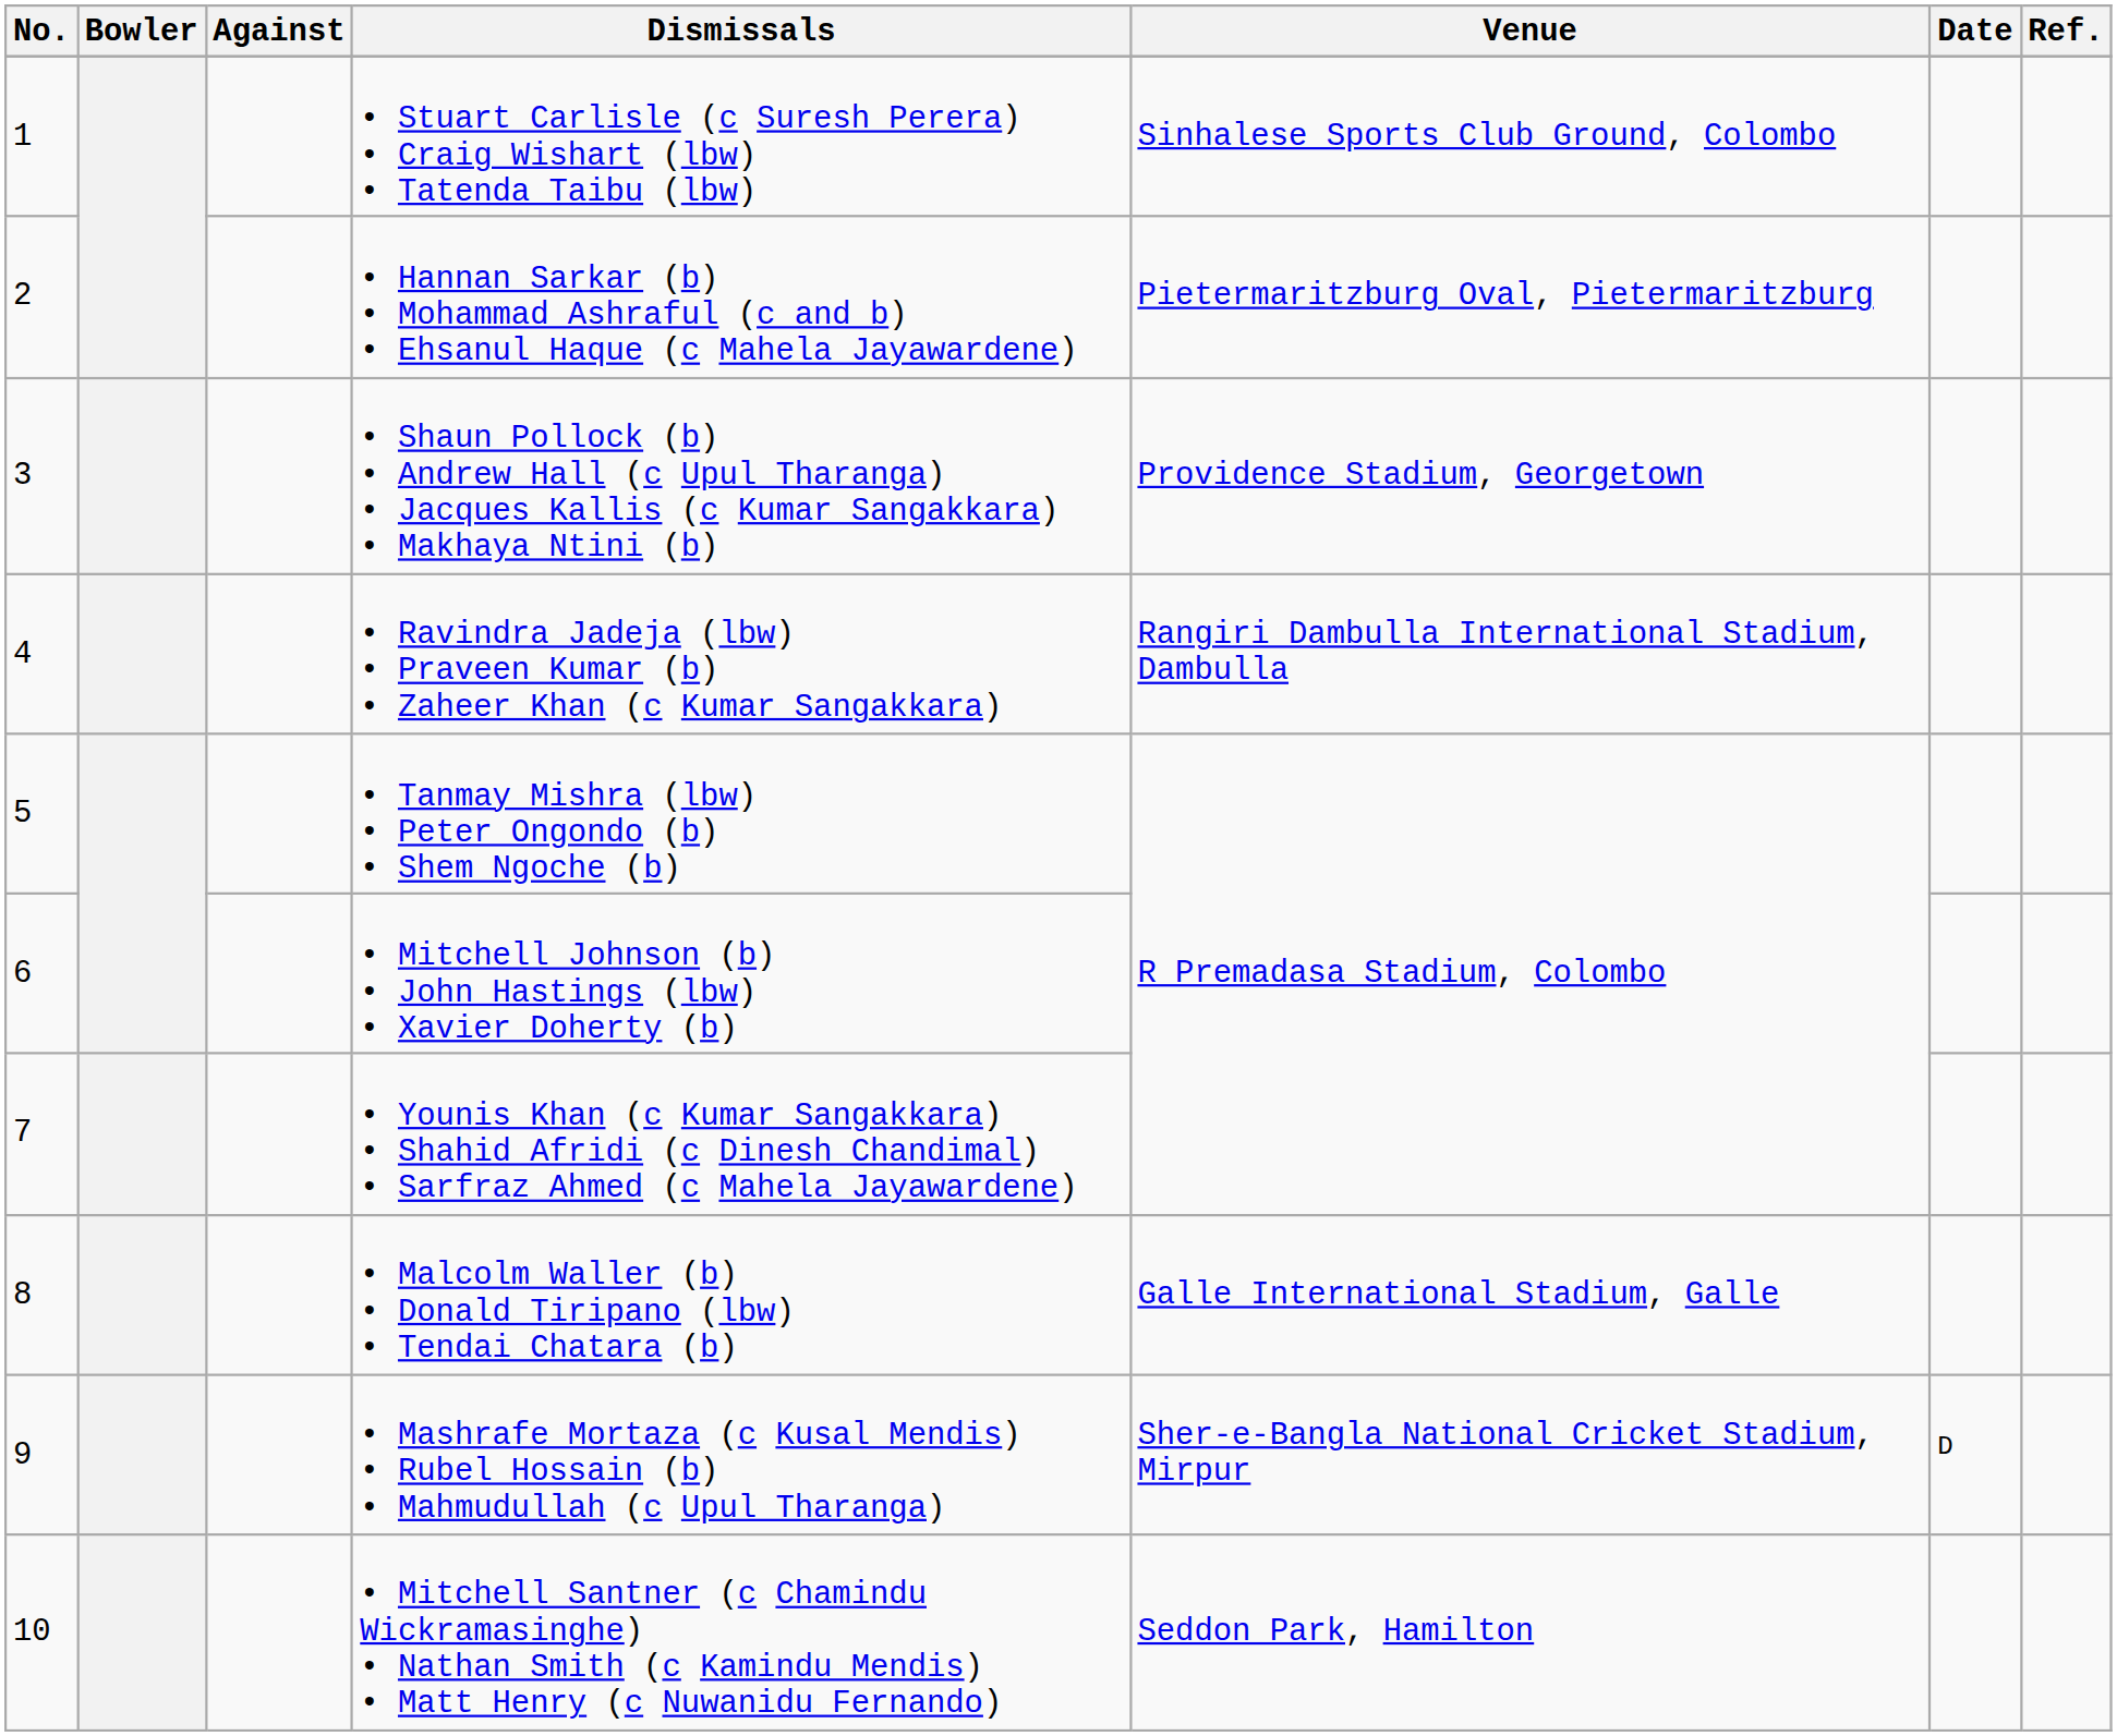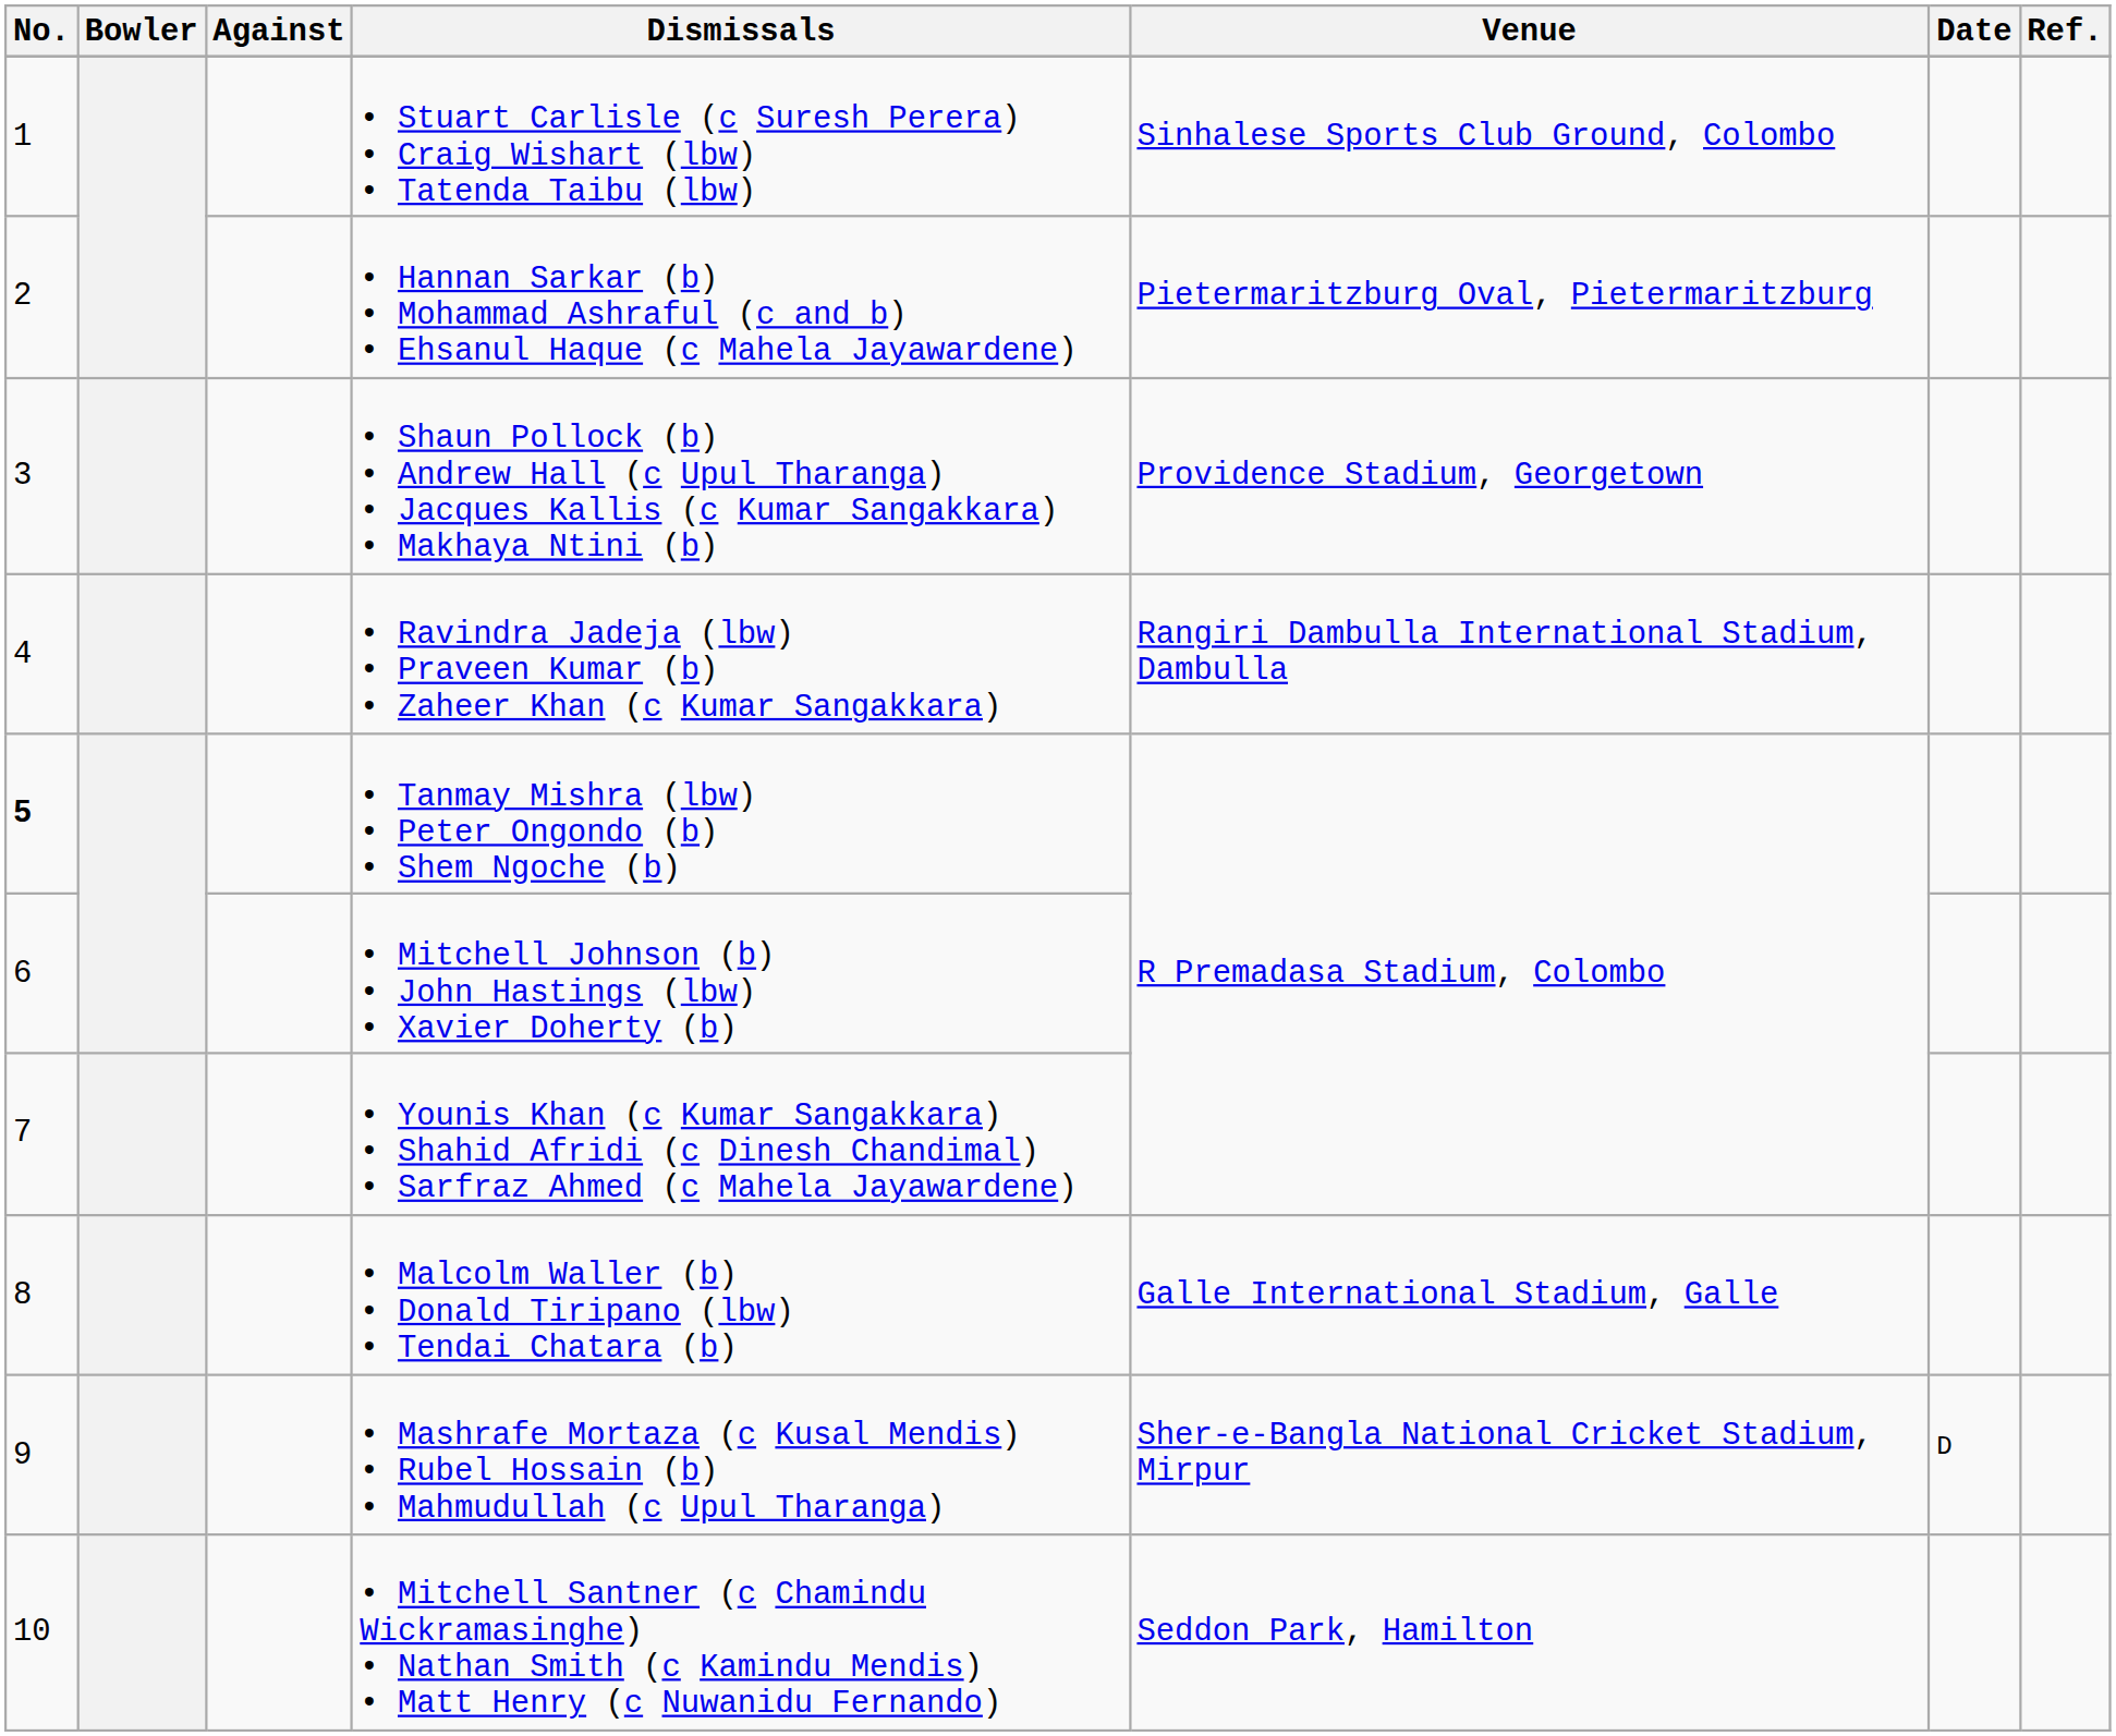• Tanmay Mishra (lbw) • Peter Ongondo (b) • Shem Ngoche (b) | No.: normal -> bold
